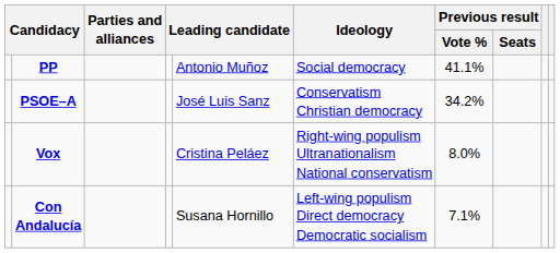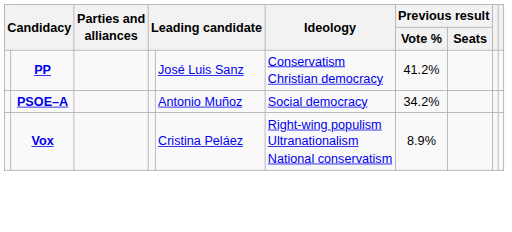PP | column 5: Antonio Muñoz -> José Luis Sanz
PP | Ideology: Social democracy -> Conservatism Christian democracy
PP | Previous result / Vote %: 41.1% -> 41.2%
PSOE–A | column 5: José Luis Sanz -> Antonio Muñoz
PSOE–A | Ideology: Conservatism Christian democracy -> Social democracy
Vox | Previous result / Vote %: 8.0% -> 8.9%
- row: Con Andalucía | Susana Hornillo | Left-wing populism Direct democracy Democratic socialism | 7.1%
